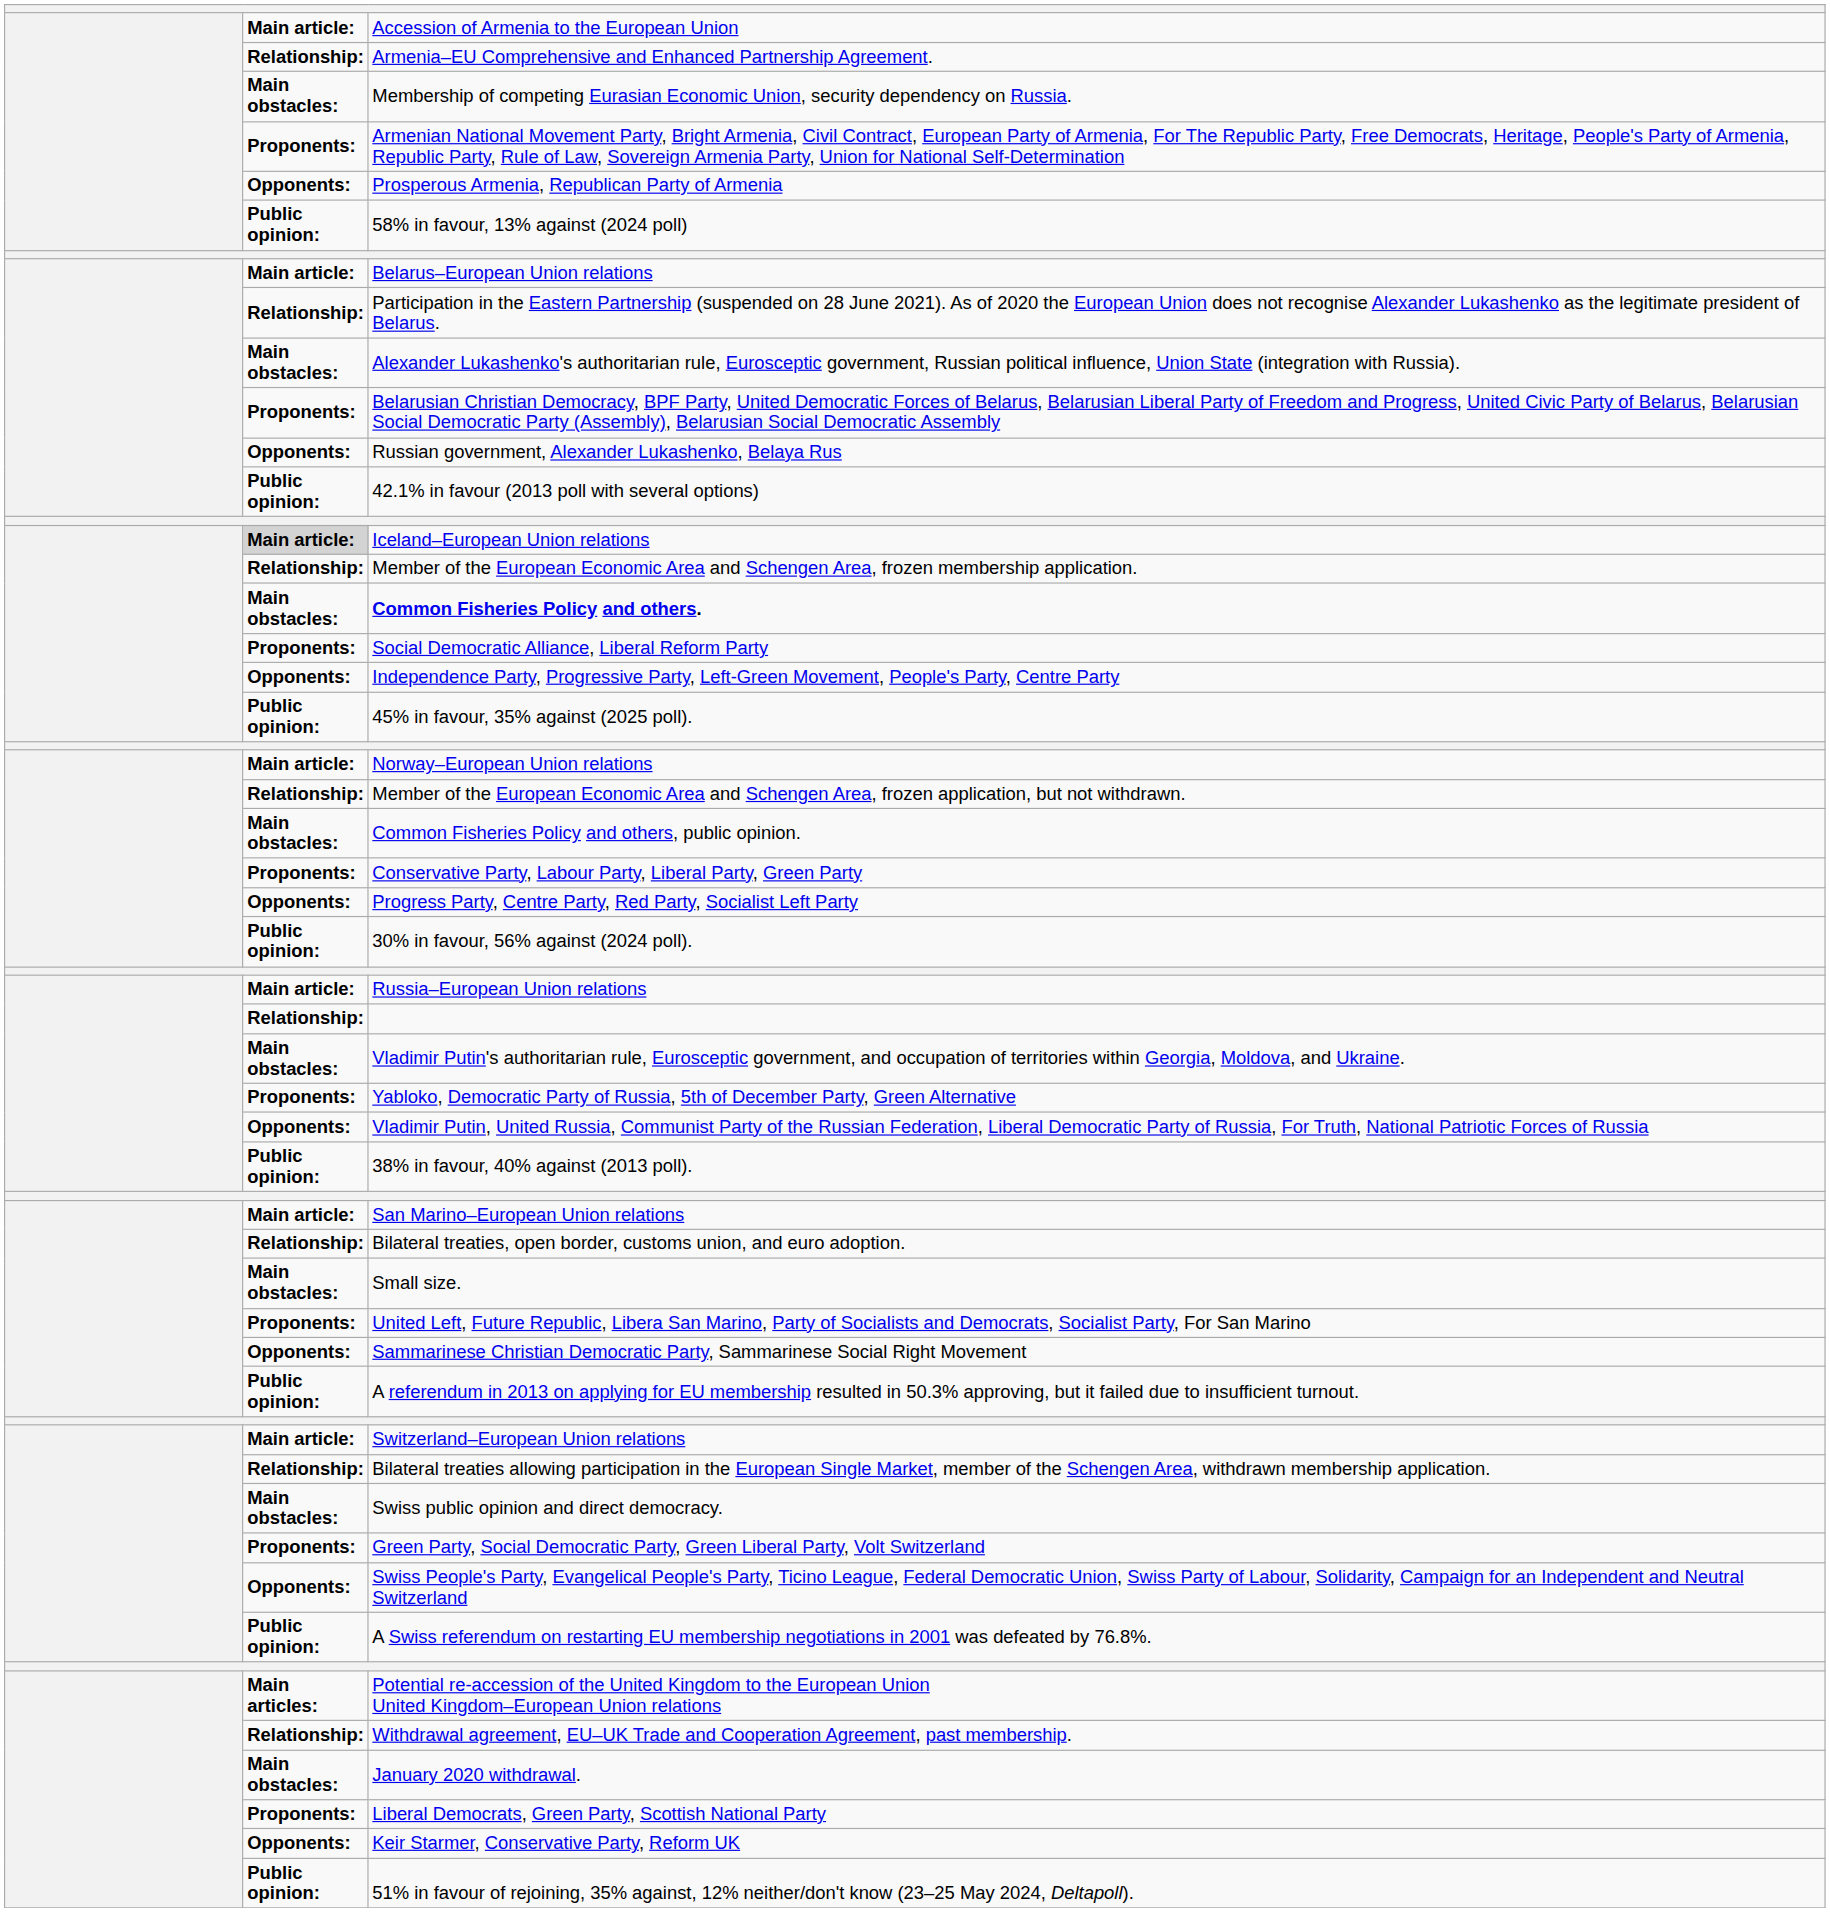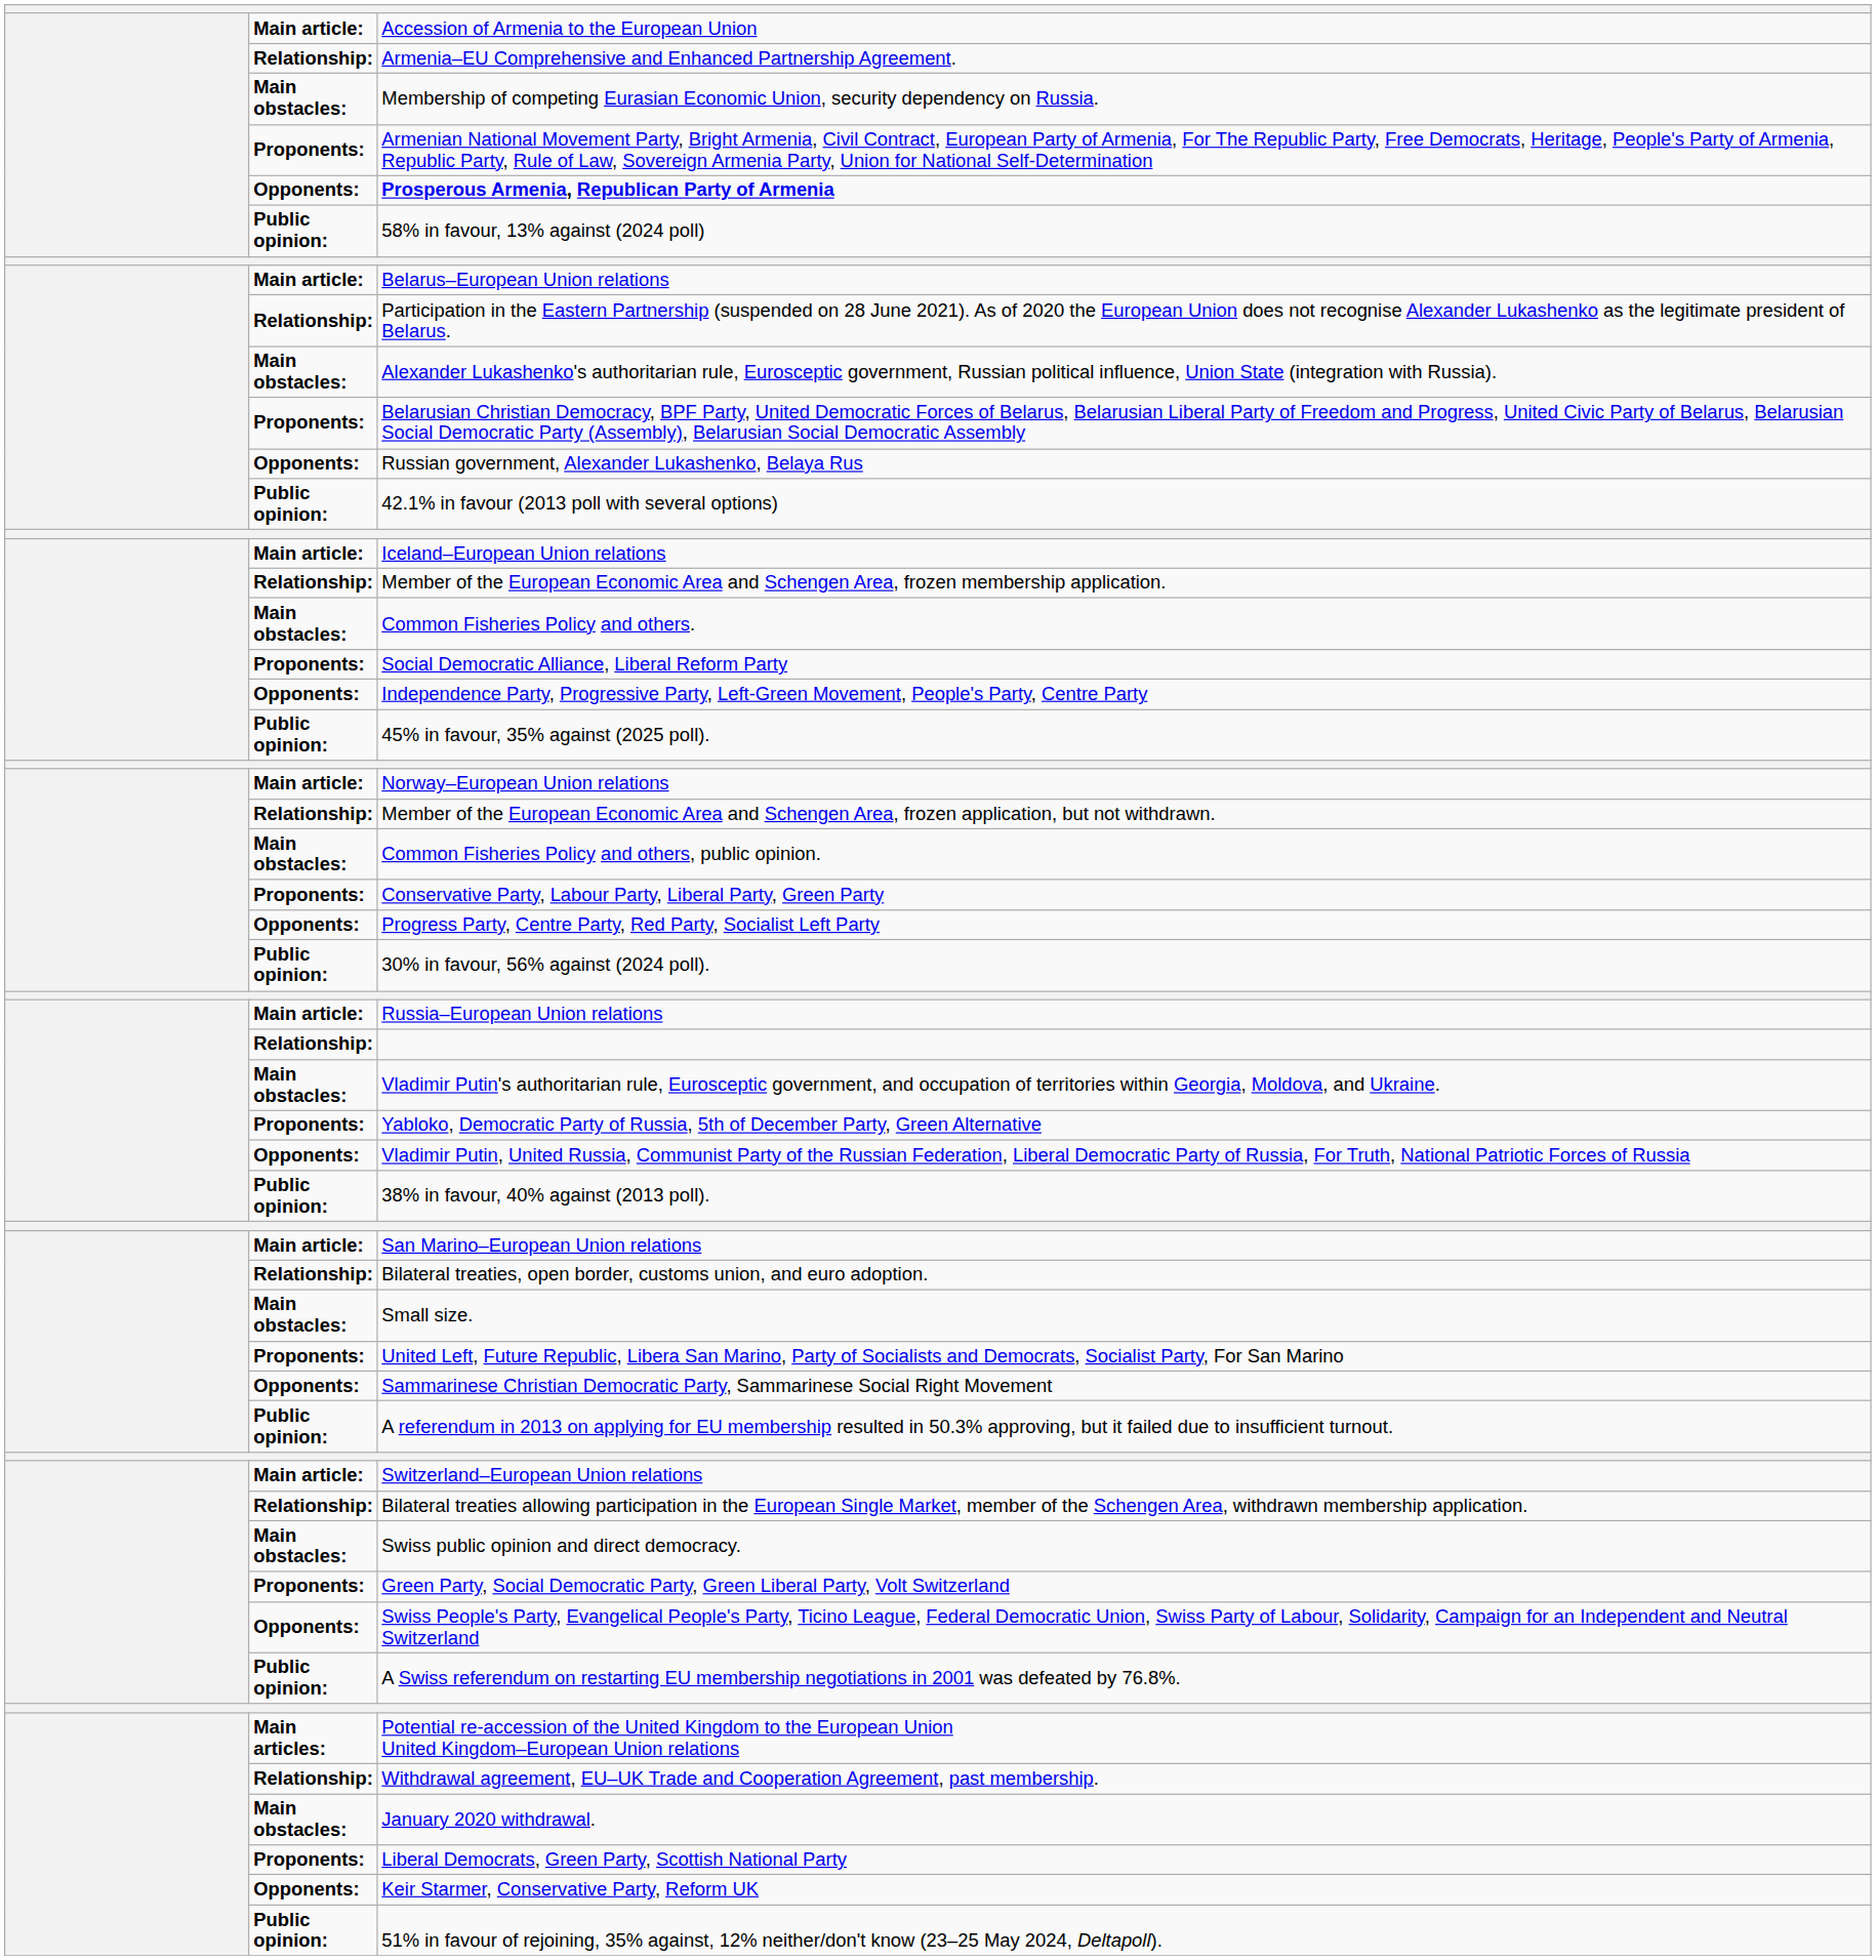Prosperous Armenia, Republican Party of Armenia | column 3: normal -> bold
Iceland–European Union relations | column 2: lightgrey background -> no background
Common Fisheries Policy and others. | column 3: bold -> normal
